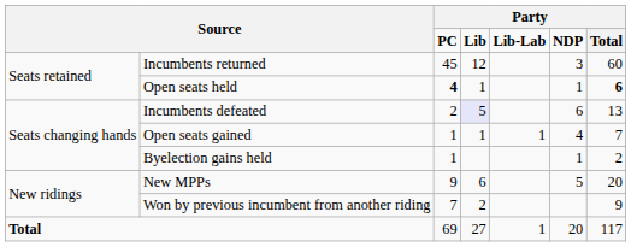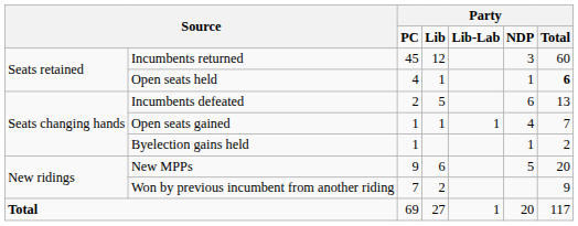Open seats held | column 3: bold -> normal
Incumbents defeated | column 4: lavender background -> no background
